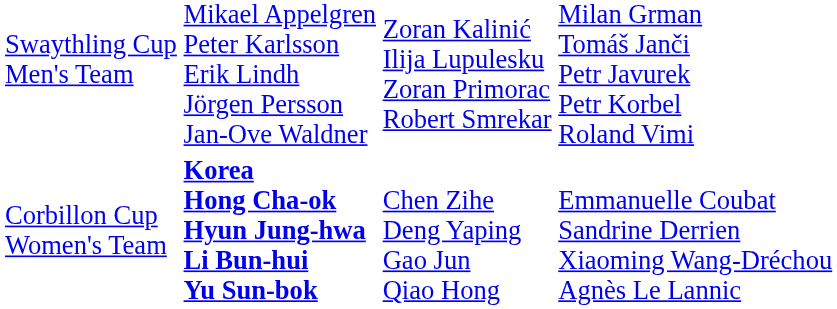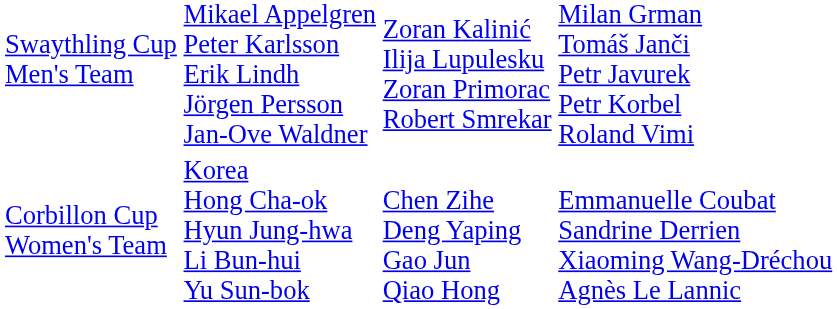Corbillon Cup Women's Team | column 2: bold -> normal
